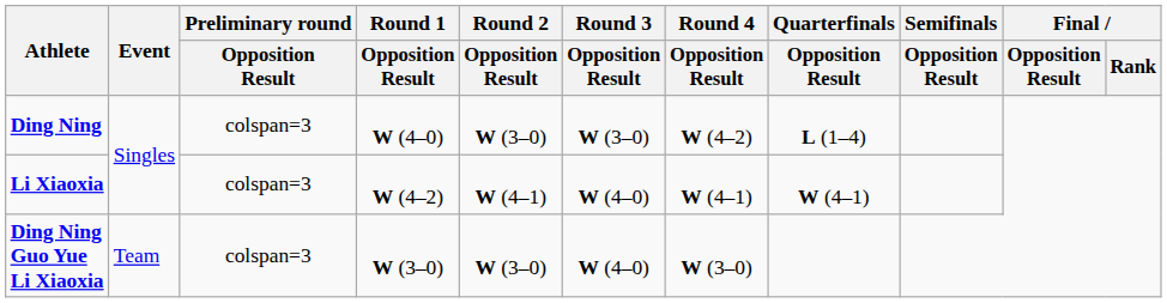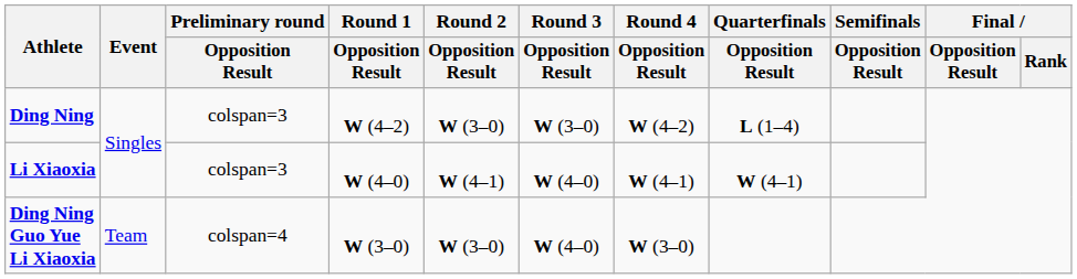Ding Ning | Round 1 / Opposition Result: W (4–0) -> W (4–2)
Li Xiaoxia | Round 1 / Opposition Result: W (4–2) -> W (4–0)
Ding Ning Guo Yue Li Xiaoxia | Preliminary round / Opposition Result: colspan=3 -> colspan=4
